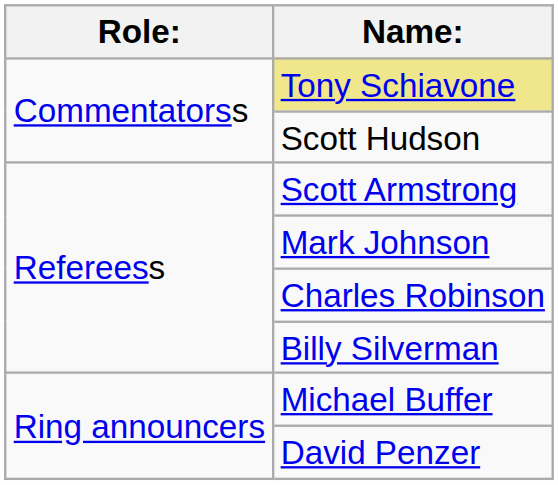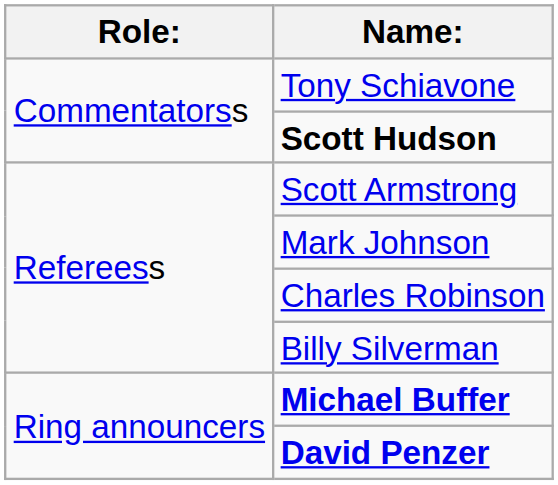Tony Schiavone | Name:: khaki background -> no background
Scott Hudson | Name:: normal -> bold
Michael Buffer | Name:: normal -> bold
David Penzer | Name:: normal -> bold
